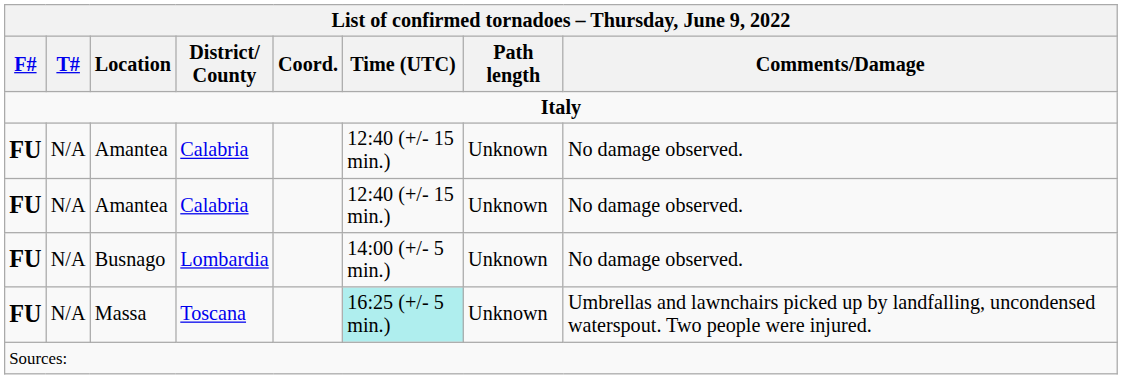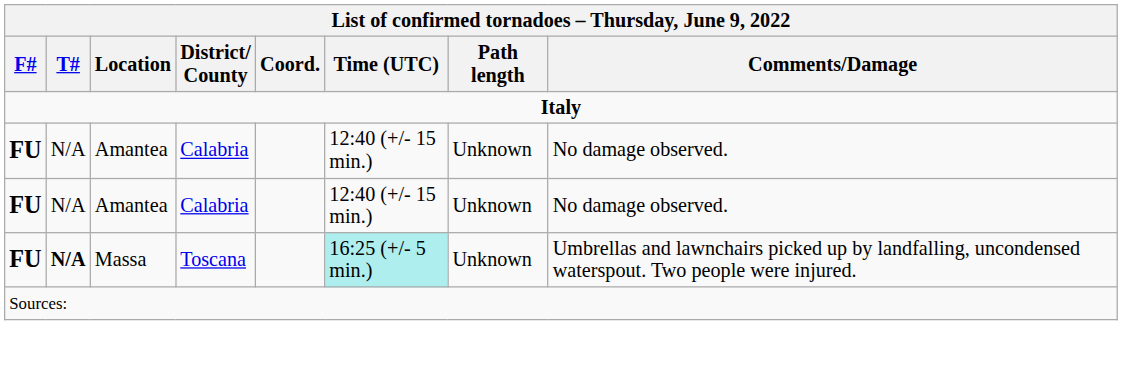- row: FU | N/A | Busnago | Lombardia | 14:00 (+/- 5 min.) | Unknown | No damage observed.
Massa | T#: normal -> bold
